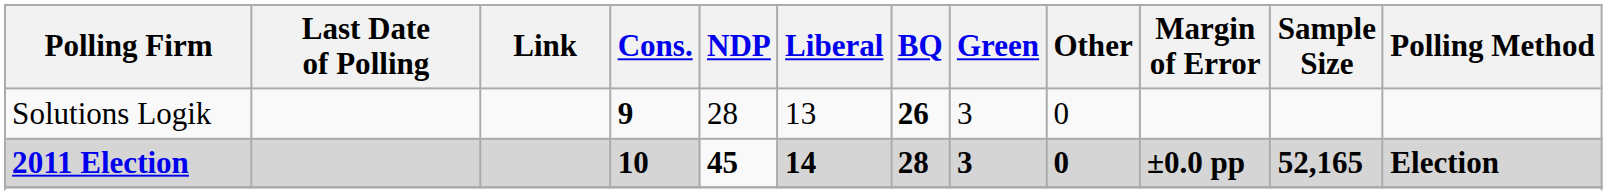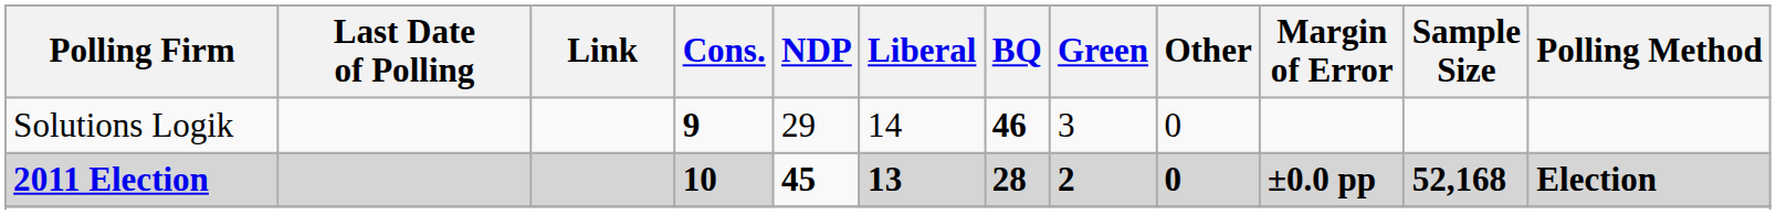Solutions Logik | NDP: 28 -> 29
Solutions Logik | Liberal: 13 -> 14
Solutions Logik | BQ: 26 -> 46
2011 Election | Liberal: 14 -> 13
2011 Election | Green: 3 -> 2
2011 Election | Sample Size: 52,165 -> 52,168
